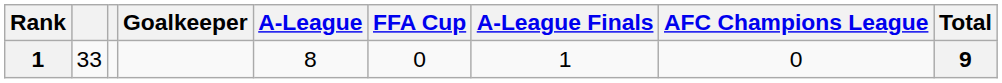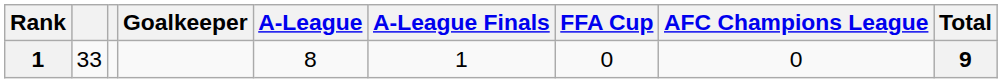columns swapped: A-League Finals <-> FFA Cup
